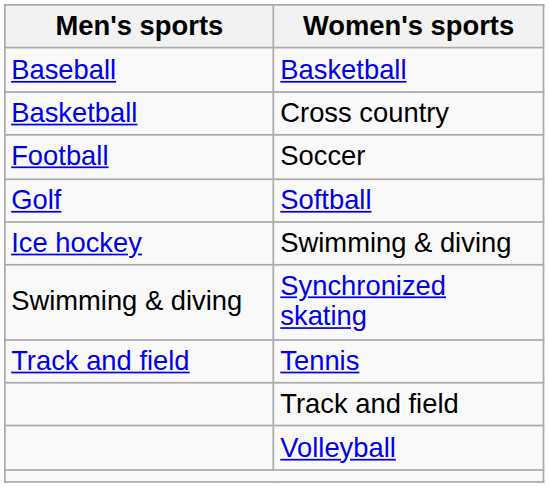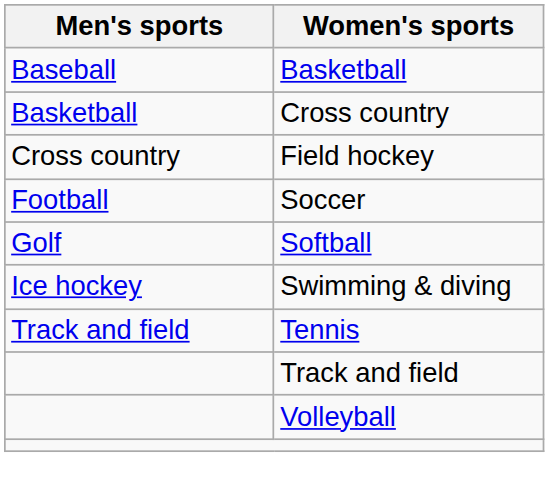+ row: Cross country | Field hockey
- row: Swimming & diving | Synchronized skating
